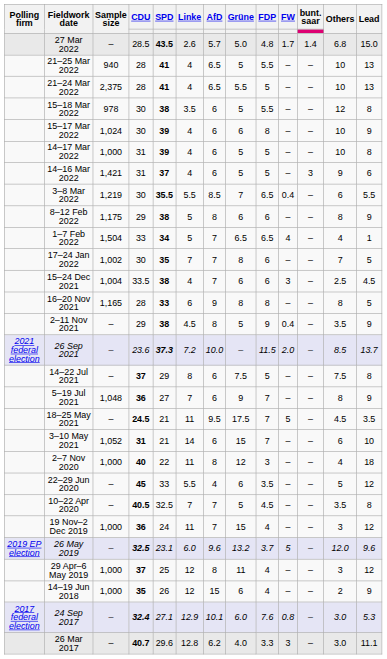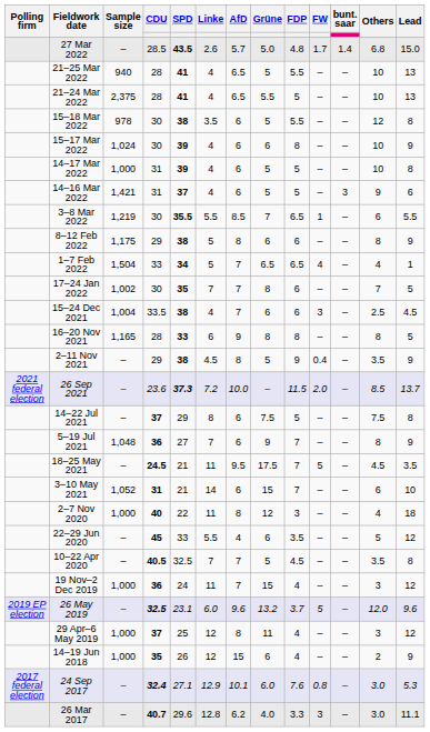3–8 Mar 2022 | FW: 0.4 -> 1
